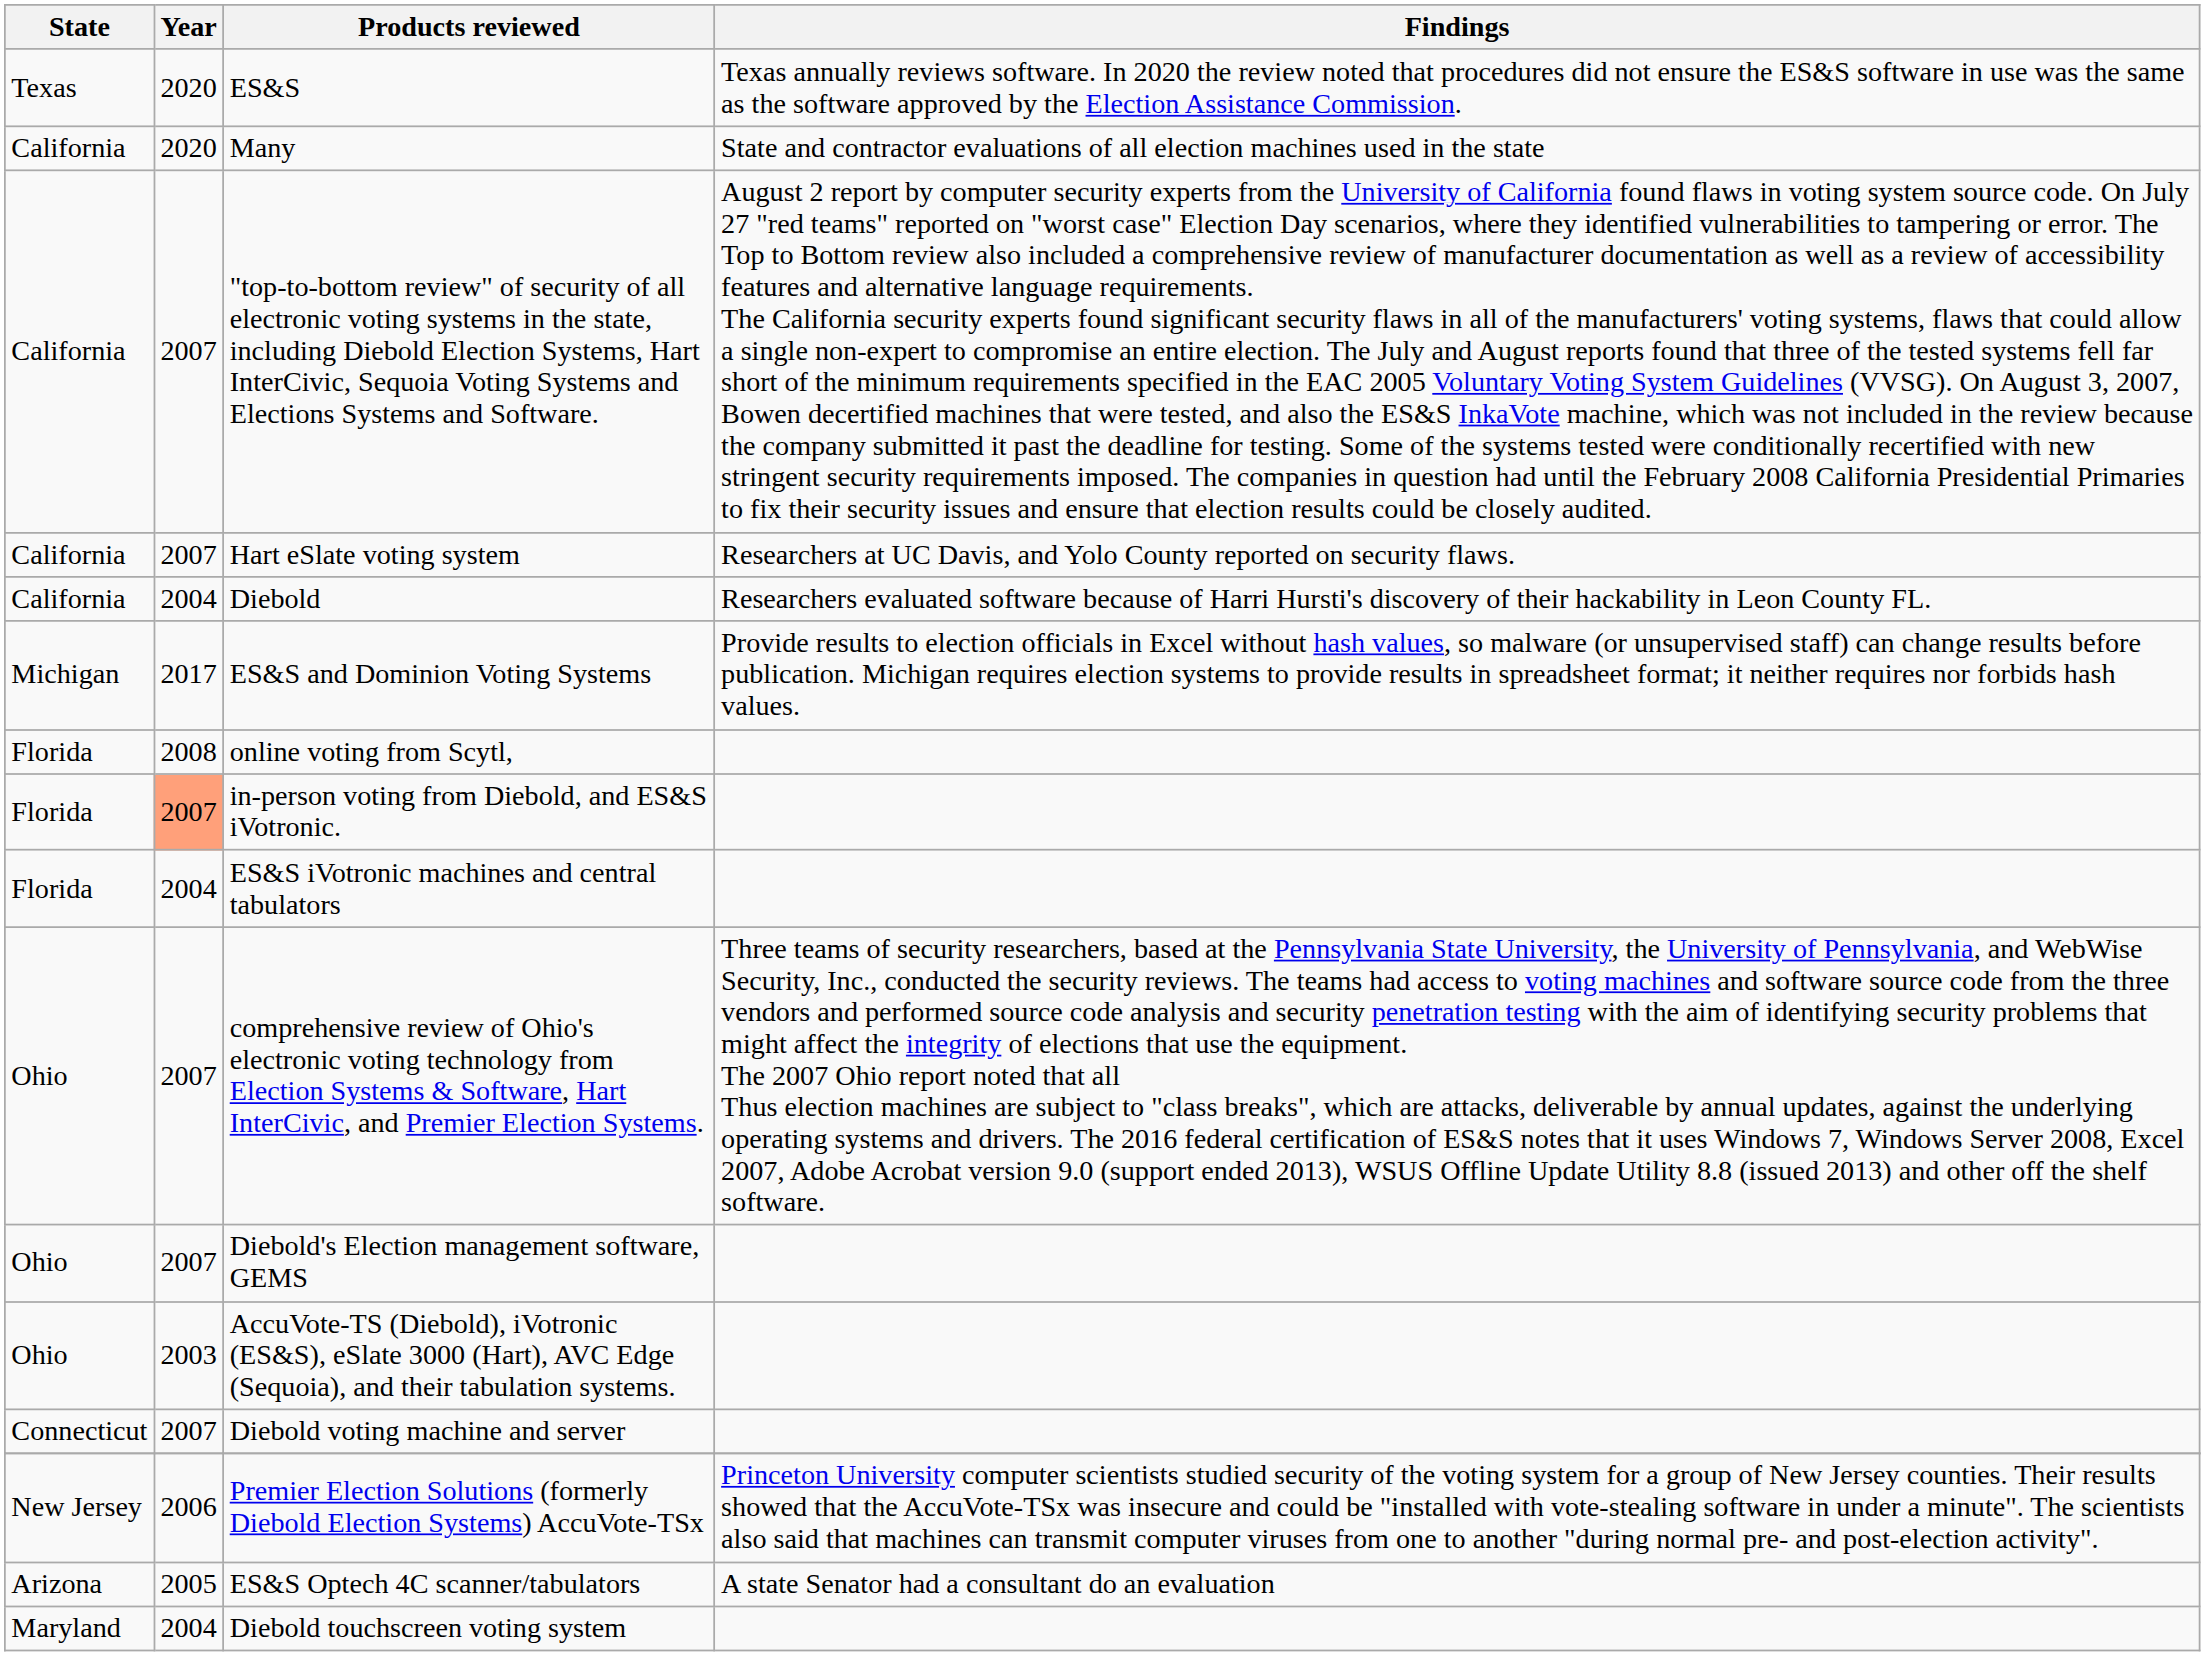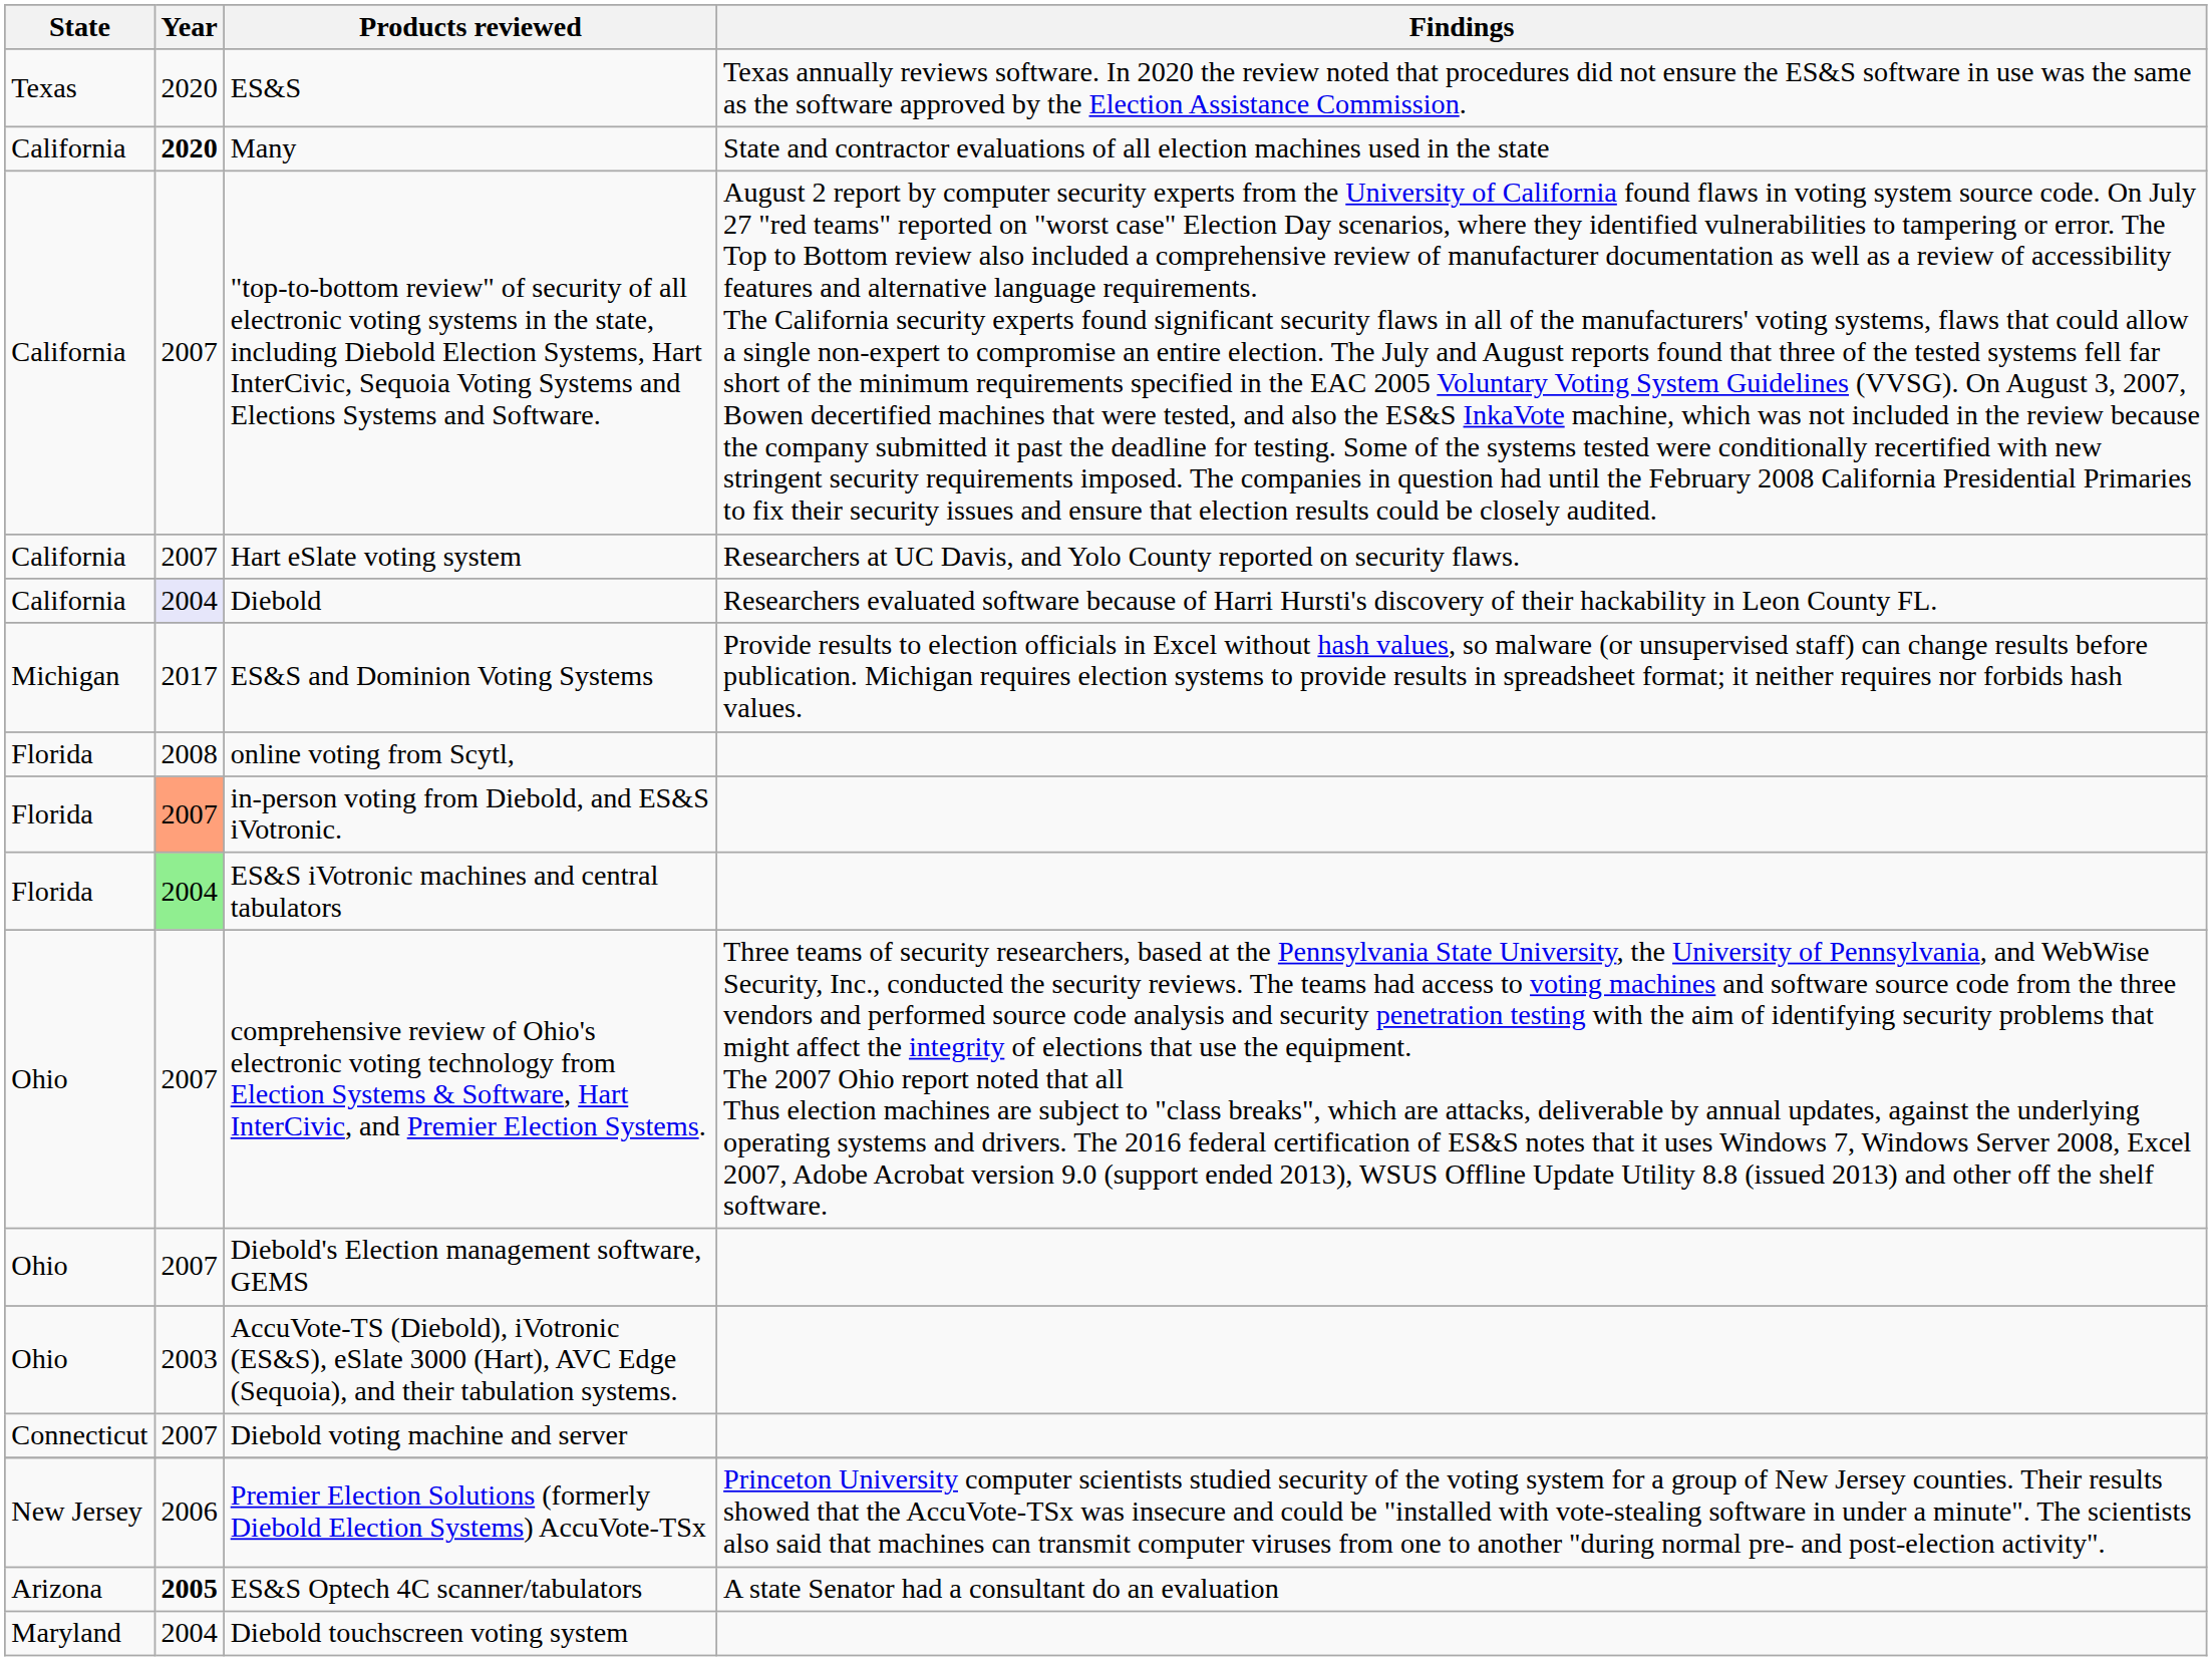Many | Year: normal -> bold
Diebold | Year: no background -> lavender background
ES&S iVotronic machines and central tabulators | Year: no background -> lightgreen background
ES&S Optech 4C scanner/tabulators | Year: normal -> bold
